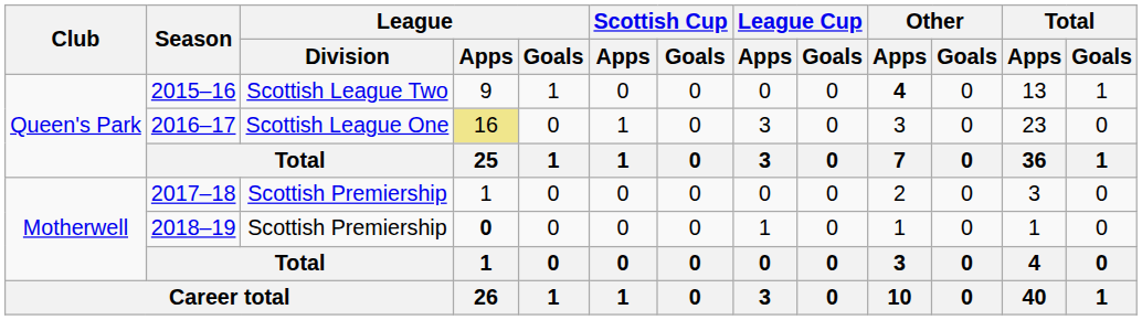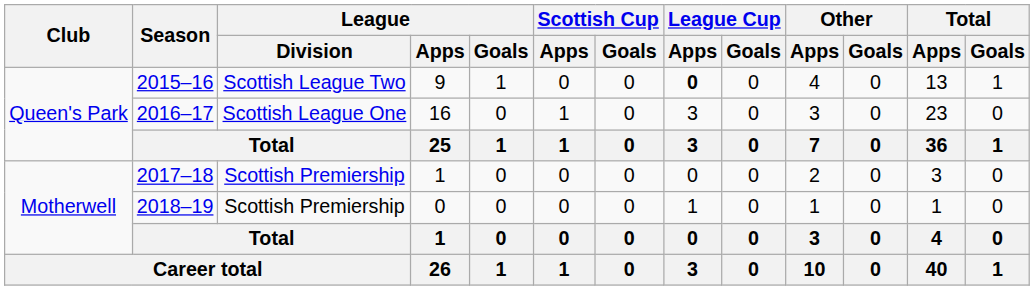2015–16 | League Cup / Apps: normal -> bold
2015–16 | Other / Apps: bold -> normal
2016–17 | League / Apps: khaki background -> no background
2018–19 | League / Apps: bold -> normal
